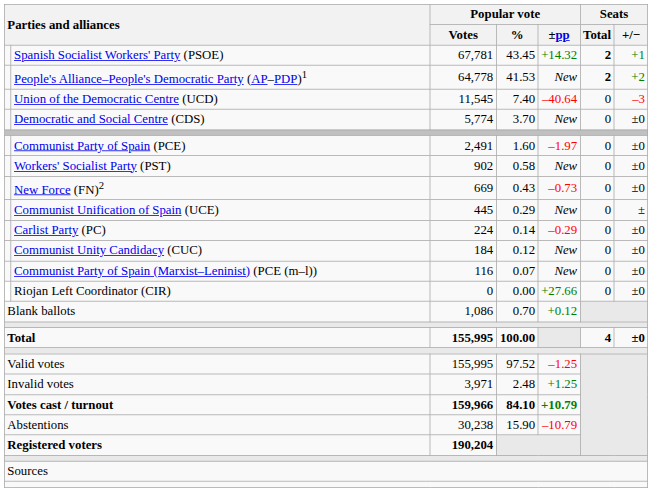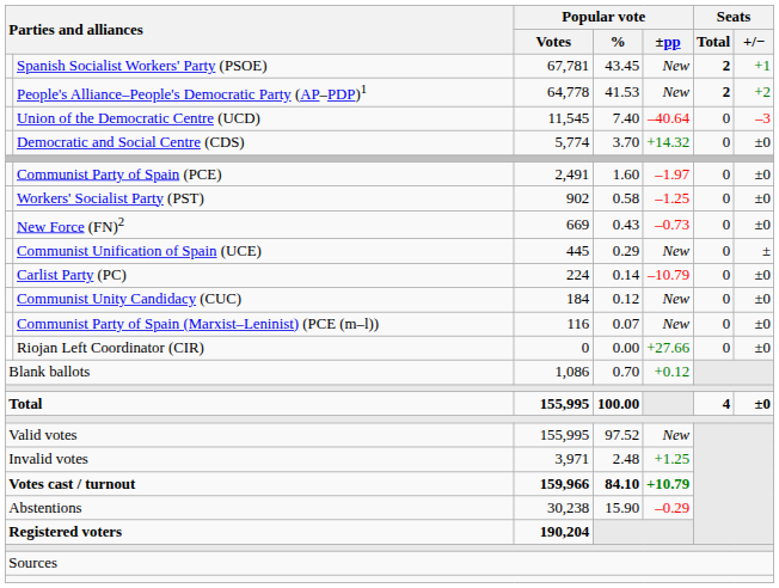Spanish Socialist Workers' Party (PSOE) | Popular vote / ±pp: +14.32 -> New
Democratic and Social Centre (CDS) | Popular vote / ±pp: New -> +14.32
Workers' Socialist Party (PST) | Popular vote / ±pp: New -> –1.25
Carlist Party (PC) | Popular vote / ±pp: –0.29 -> –10.79
Valid votes | Popular vote / ±pp: –1.25 -> New
Abstentions | Popular vote / ±pp: –10.79 -> –0.29
